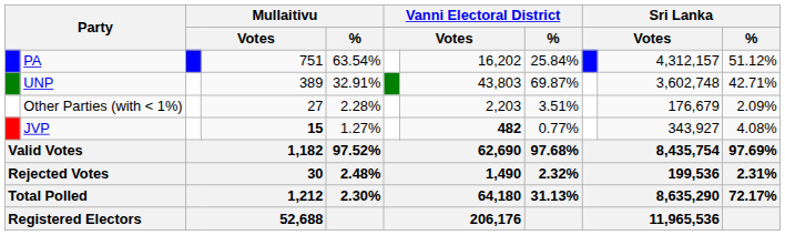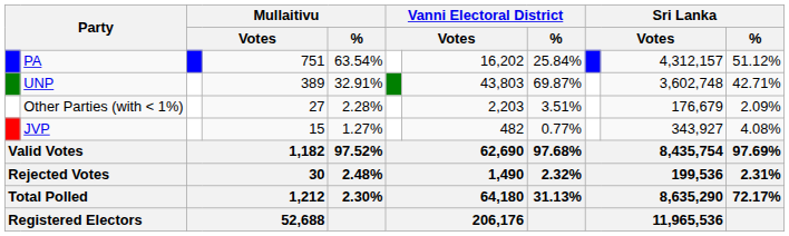JVP | column 4: bold -> normal
JVP | column 7: bold -> normal
